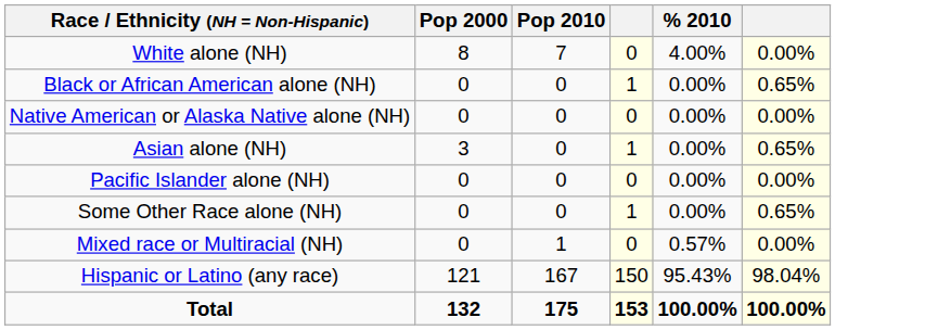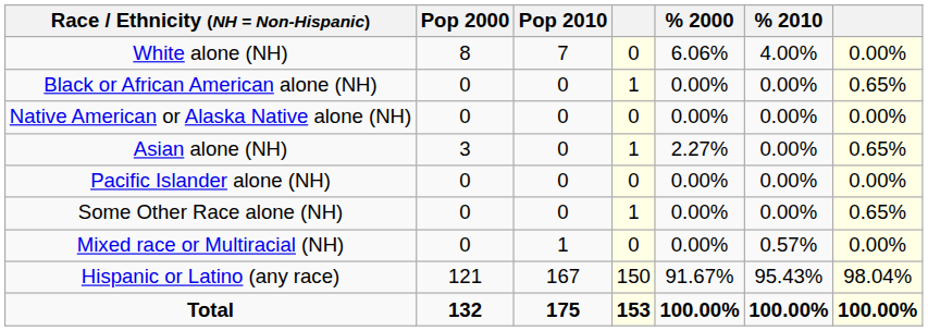+ column: % 2000 | 6.06% | 0.00% | 0.00% | 2.27% | 0.00% | 0.00% | 0.00% | 91.67% | 100.00%
